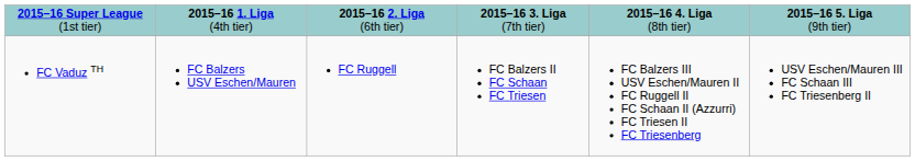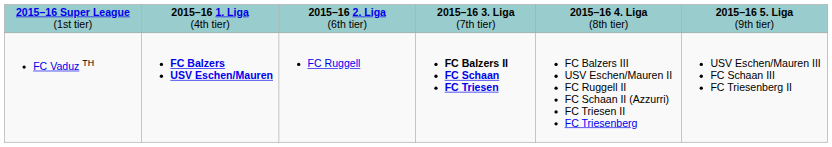FC Vaduz TH | column 2: normal -> bold
FC Vaduz TH | column 4: normal -> bold
